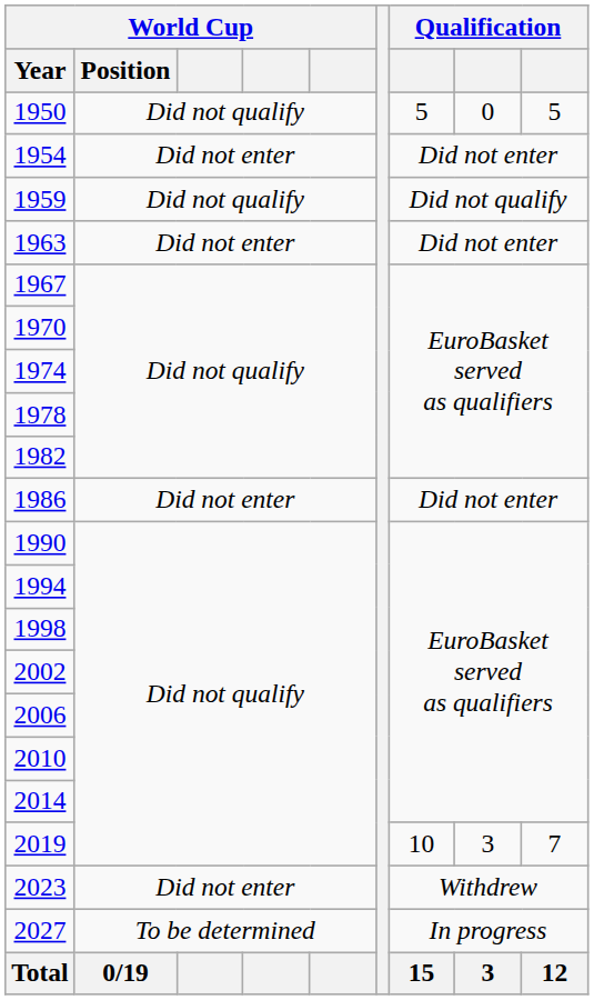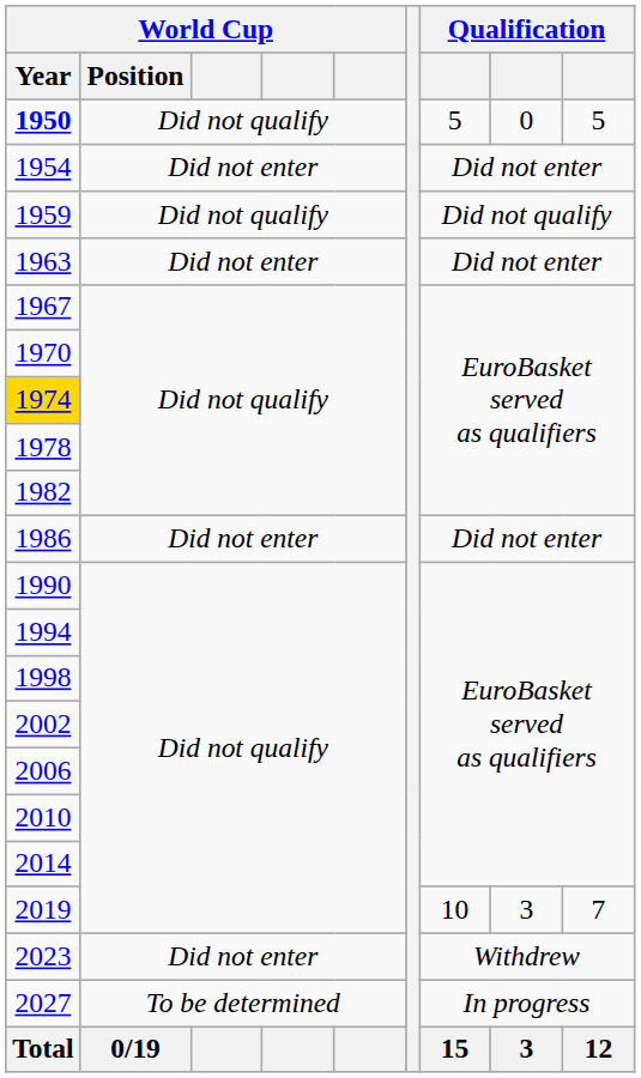1950 | World Cup / Year: normal -> bold
1974 | World Cup / Year: no background -> gold background
